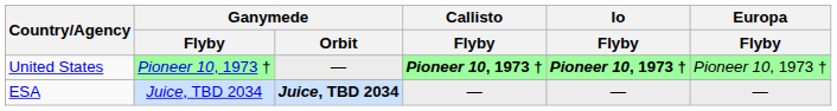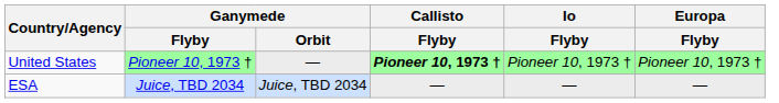United States | Io / Flyby: bold -> normal
ESA | Ganymede / Orbit: bold -> normal
